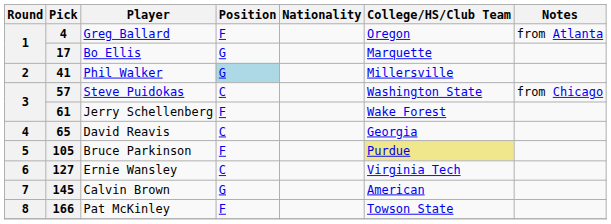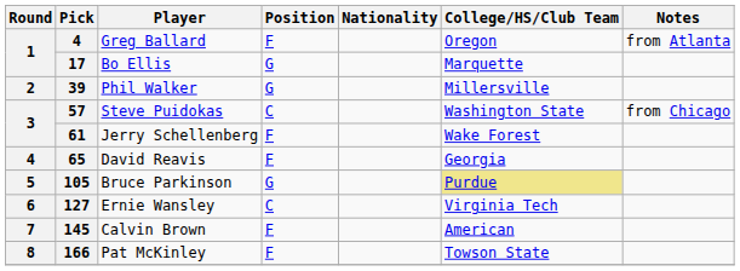Phil Walker | Pick: 41 -> 39
Phil Walker | Position: lightblue background -> no background
David Reavis | Position: C -> F
Bruce Parkinson | Position: F -> G
Calvin Brown | Position: G -> F
